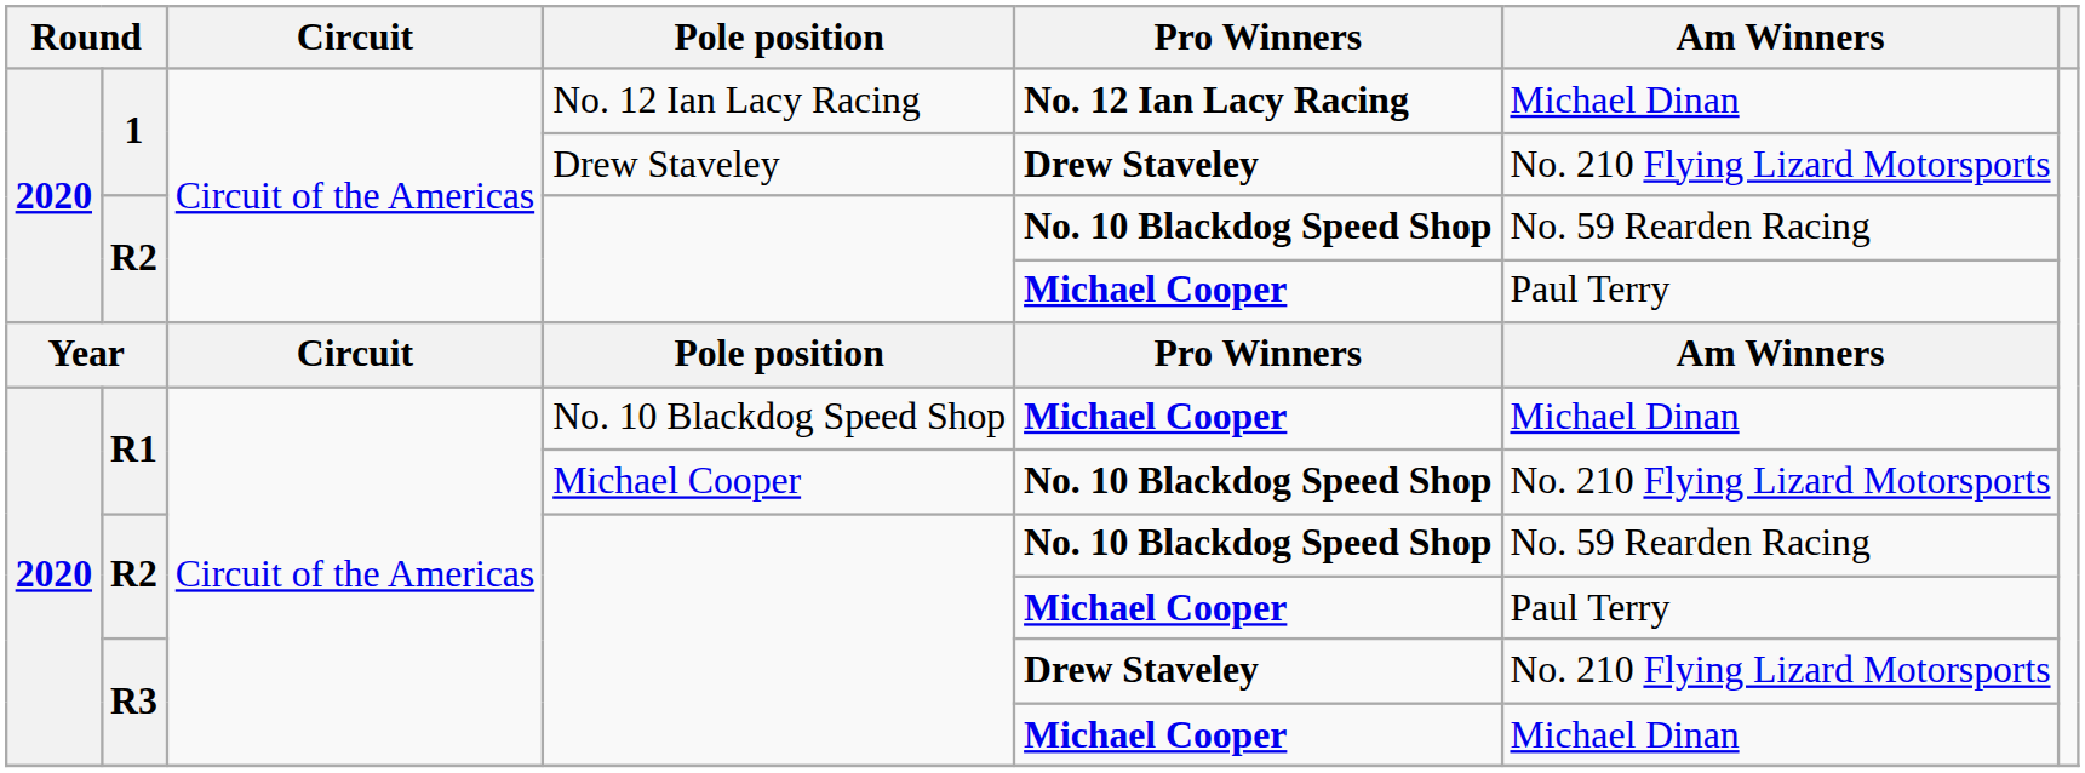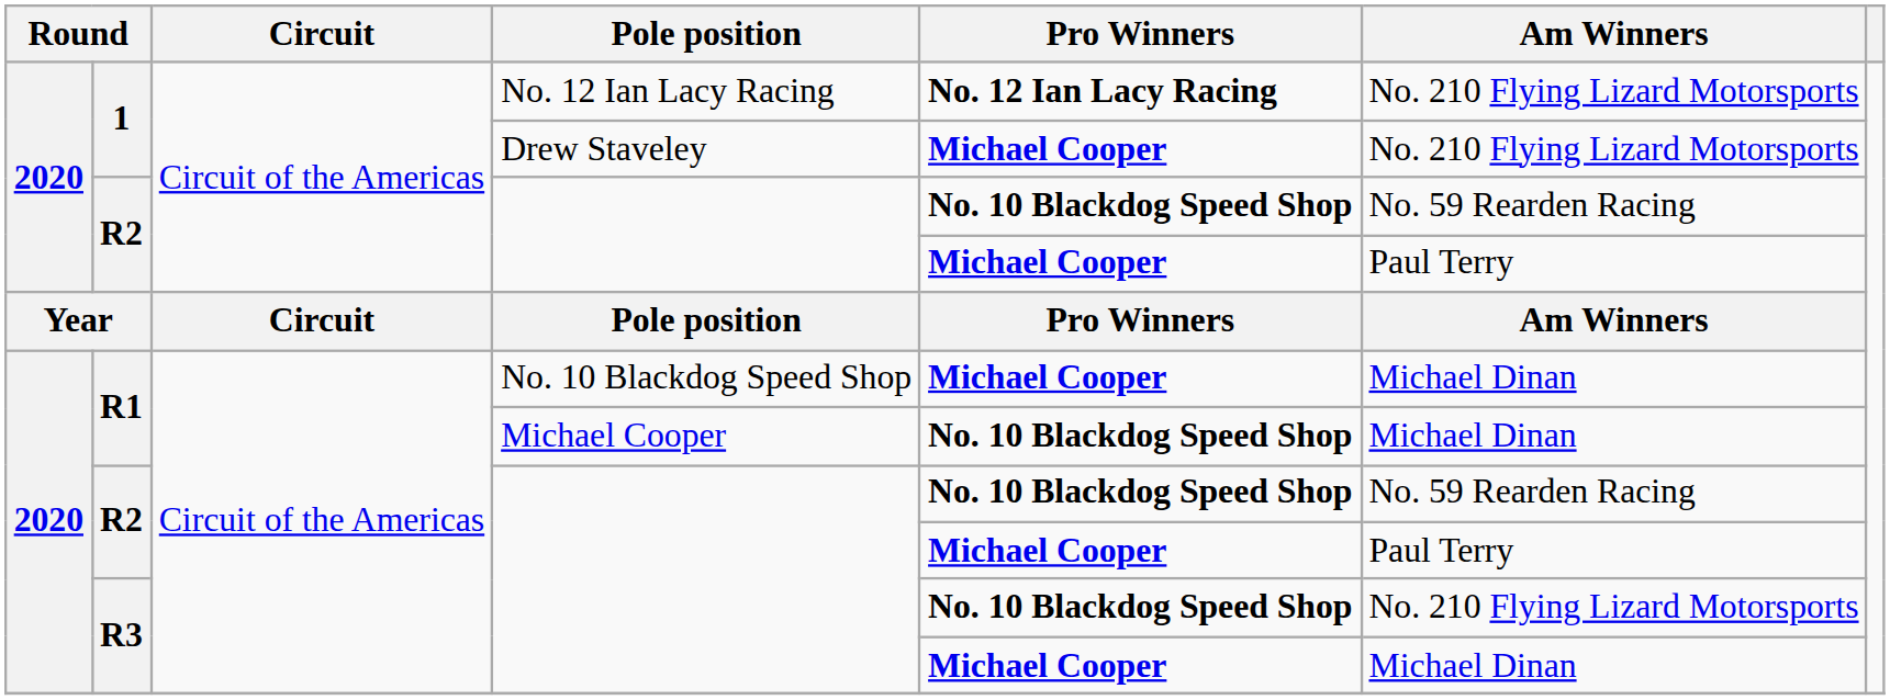row 2 | Am Winners: Michael Dinan -> No. 210 Flying Lizard Motorsports
row 3 | Pro Winners: Drew Staveley -> Michael Cooper
row 8 | Am Winners: No. 210 Flying Lizard Motorsports -> Michael Dinan
row 11 | Pro Winners: Drew Staveley -> No. 10 Blackdog Speed Shop
